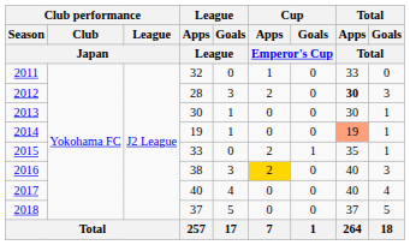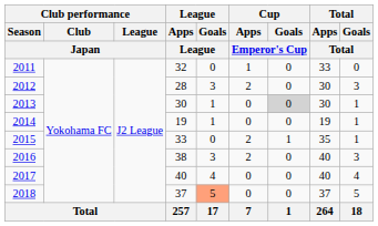2012 | Total / Apps / Total: bold -> normal
2013 | Cup / Goals / Emperor's Cup: no background -> lightgrey background
2014 | Total / Apps / Total: lightsalmon background -> no background
2016 | Cup / Apps / Emperor's Cup: gold background -> no background
2018 | League / Goals / League: no background -> lightsalmon background
